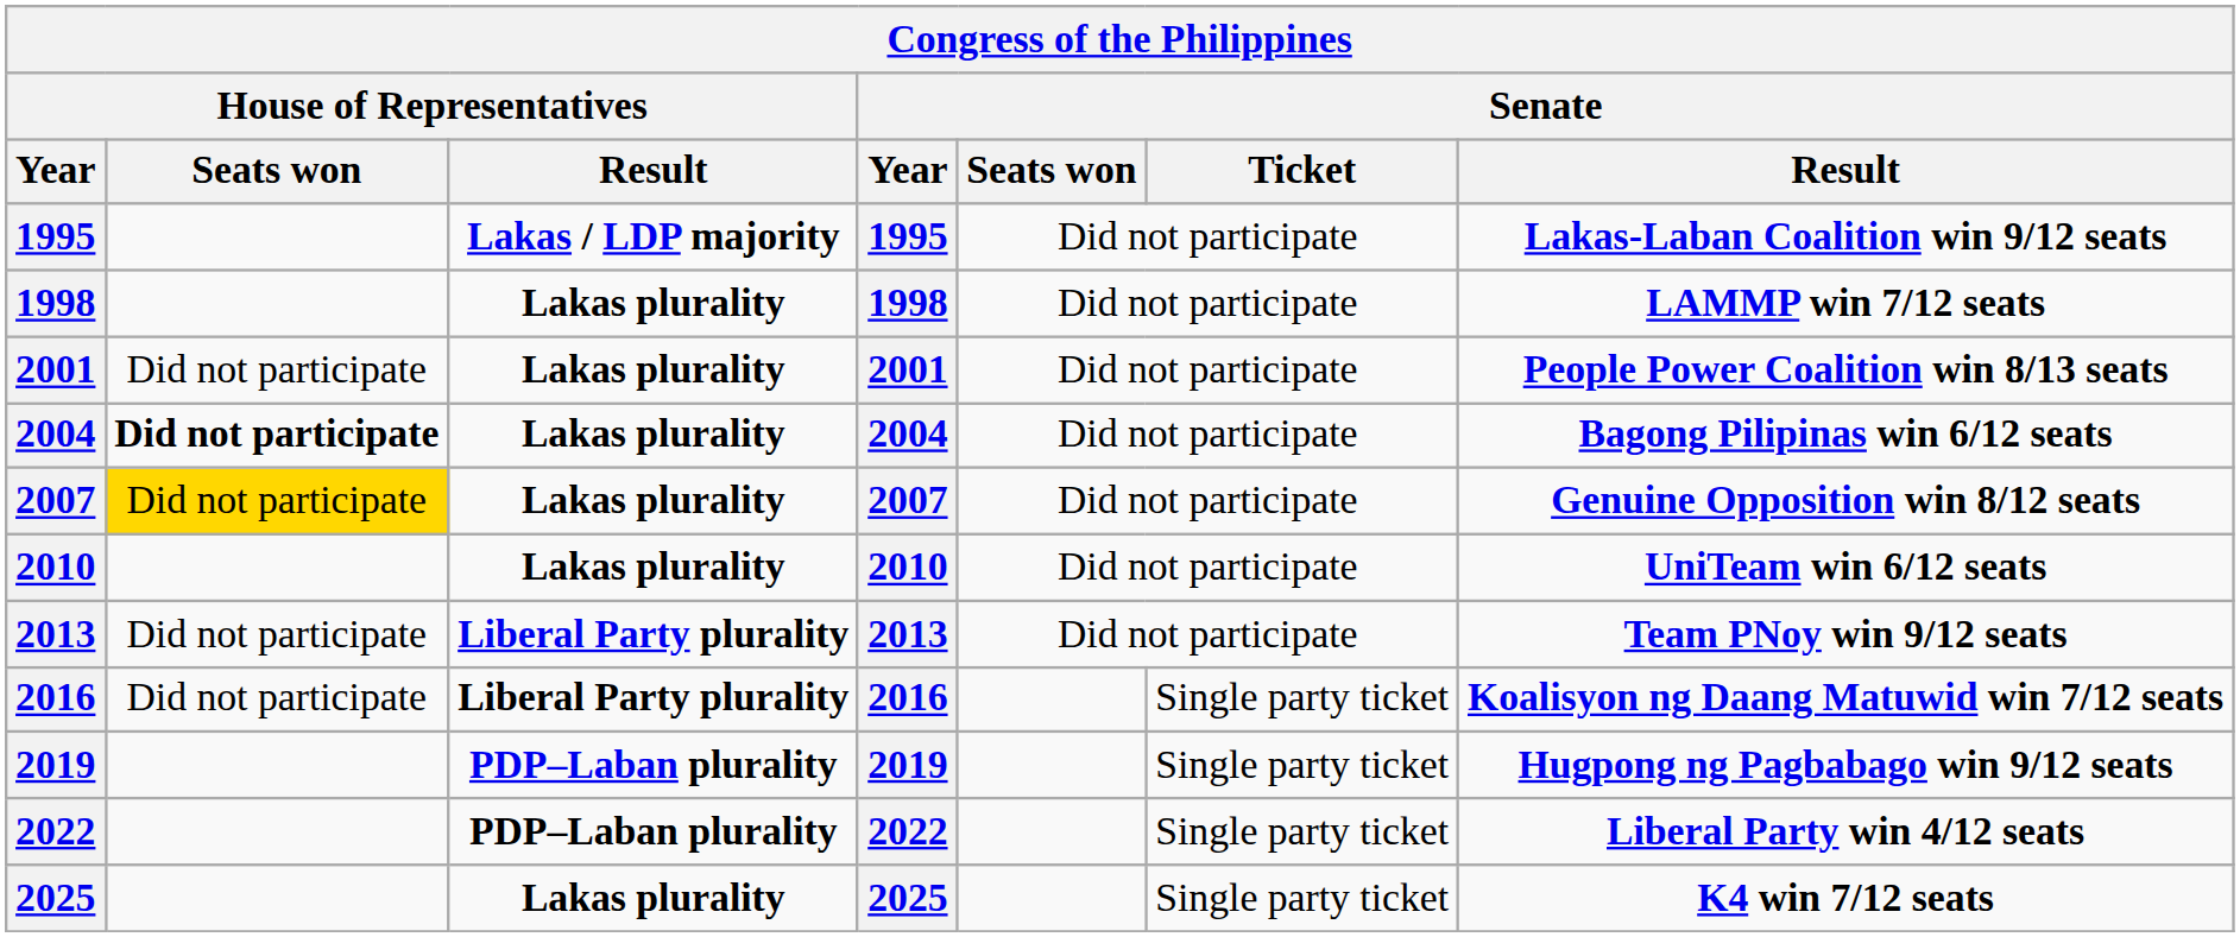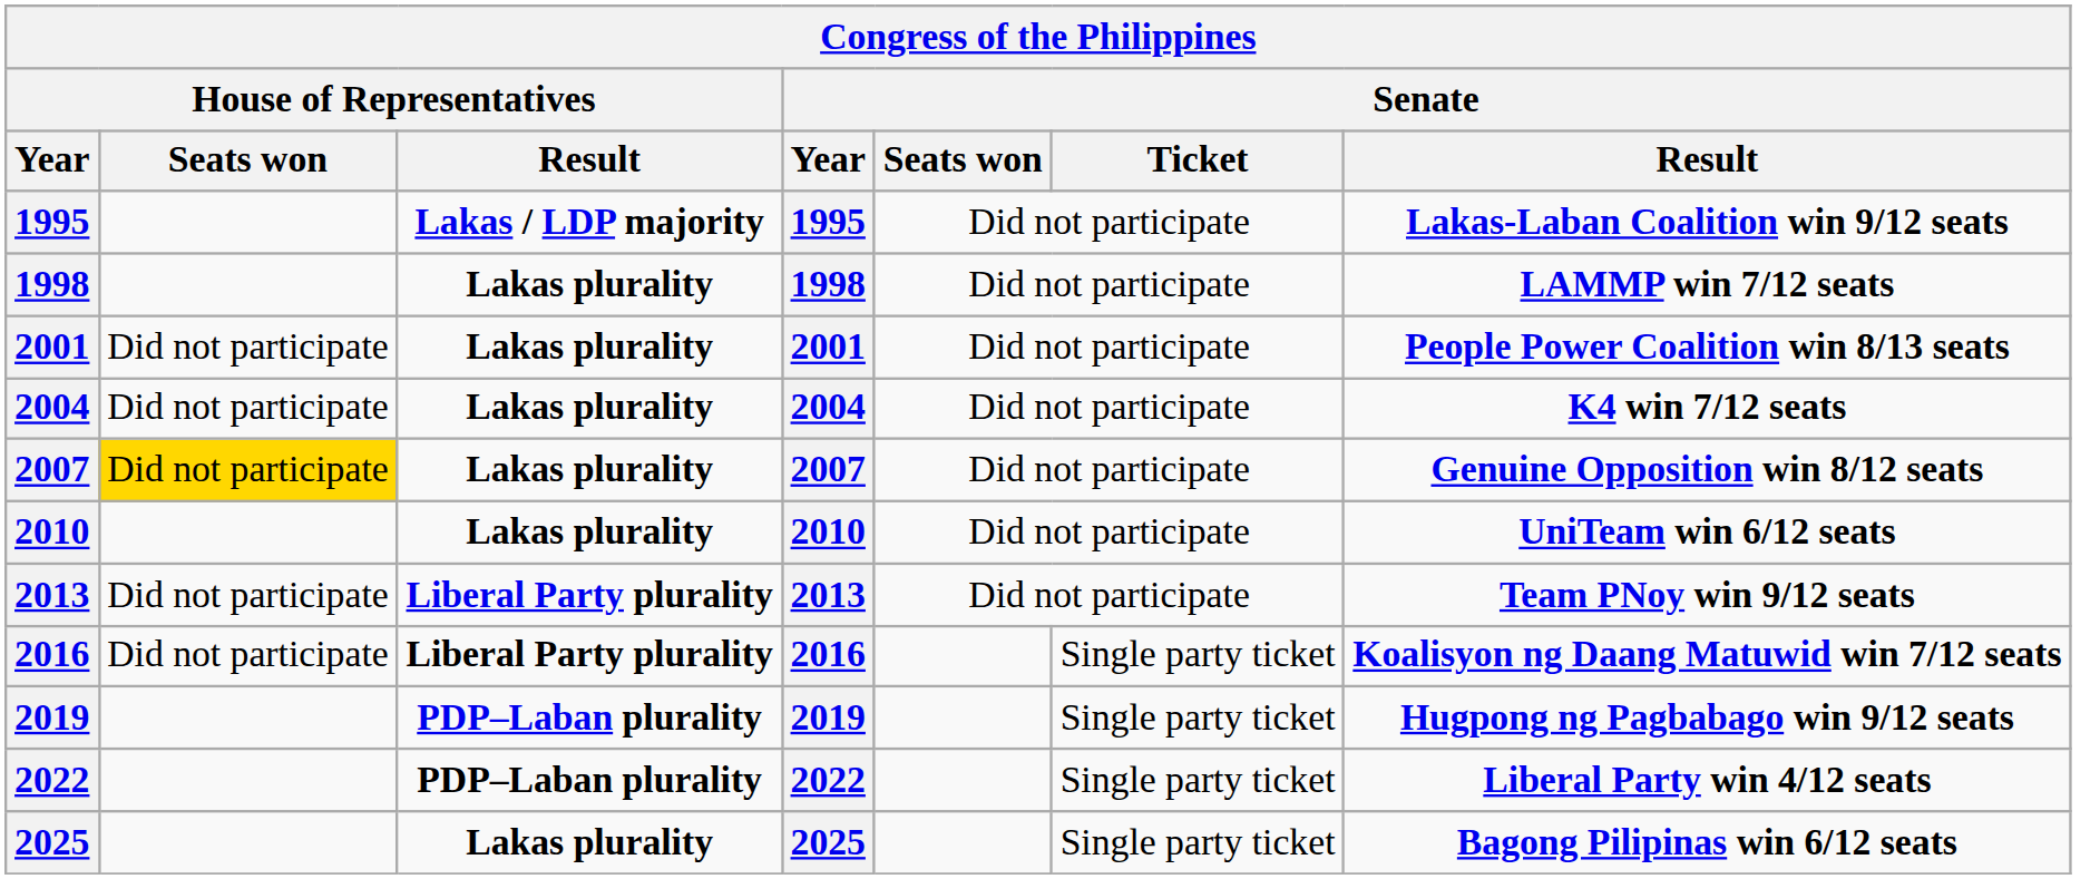row 7 | House of Representatives / Seats won: bold -> normal
row 7 | Senate / Result: Bagong Pilipinas win 6/12 seats -> K4 win 7/12 seats
row 14 | Senate / Result: K4 win 7/12 seats -> Bagong Pilipinas win 6/12 seats
